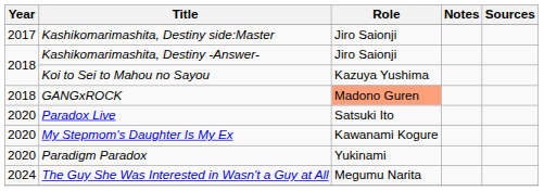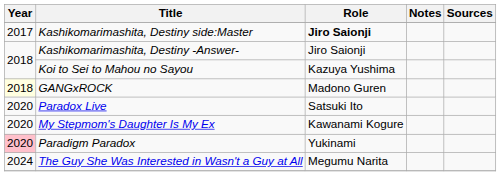Kashikomarimashita, Destiny side:Master | Role: normal -> bold
GANGxROCK | Year: no background -> lightyellow background
GANGxROCK | Role: lightsalmon background -> no background
Paradigm Paradox | Year: no background -> pink background
